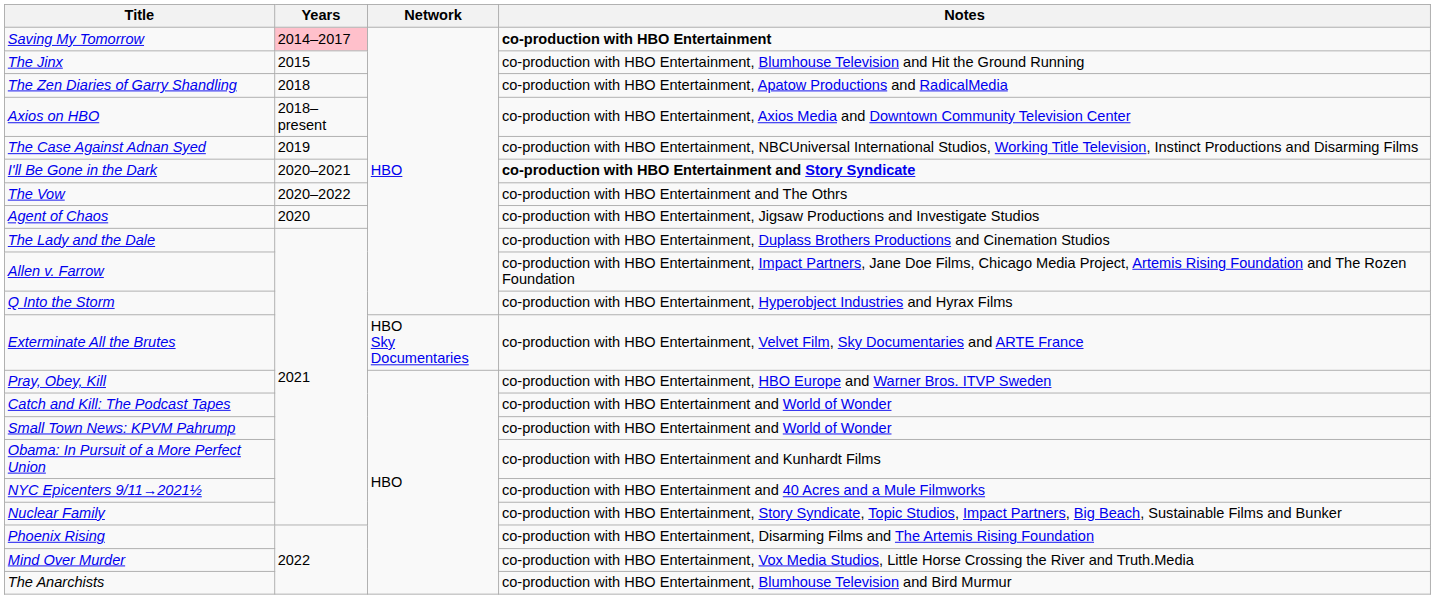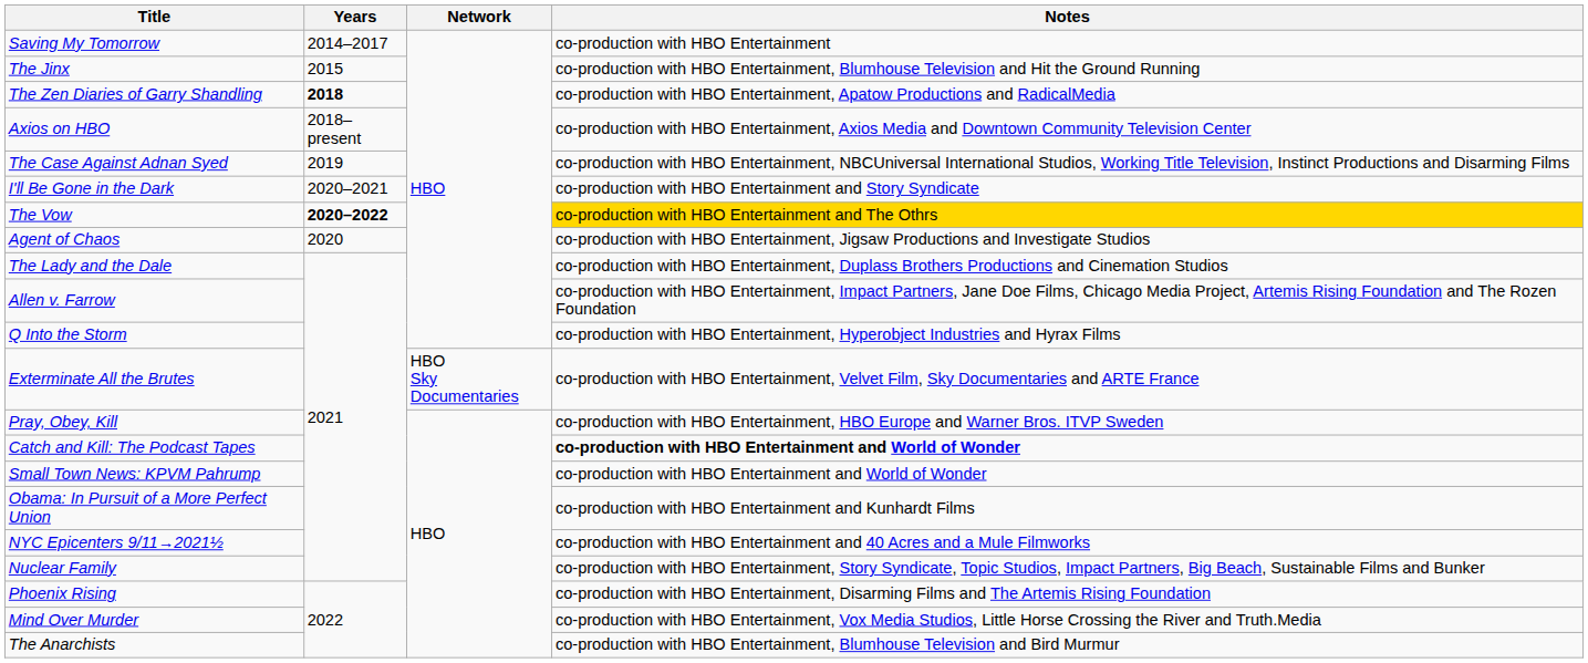Saving My Tomorrow | Years: pink background -> no background
Saving My Tomorrow | Notes: bold -> normal
The Zen Diaries of Garry Shandling | Years: normal -> bold
I'll Be Gone in the Dark | Notes: bold -> normal
The Vow | Years: normal -> bold
The Vow | Notes: no background -> gold background
Catch and Kill: The Podcast Tapes | Notes: normal -> bold
